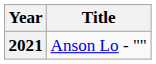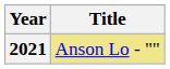2021 | Title: no background -> khaki background
